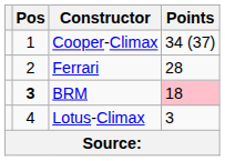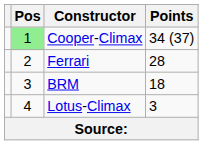Cooper-Climax | Pos: no background -> lightgreen background
BRM | Pos: bold -> normal
BRM | Points: pink background -> no background
